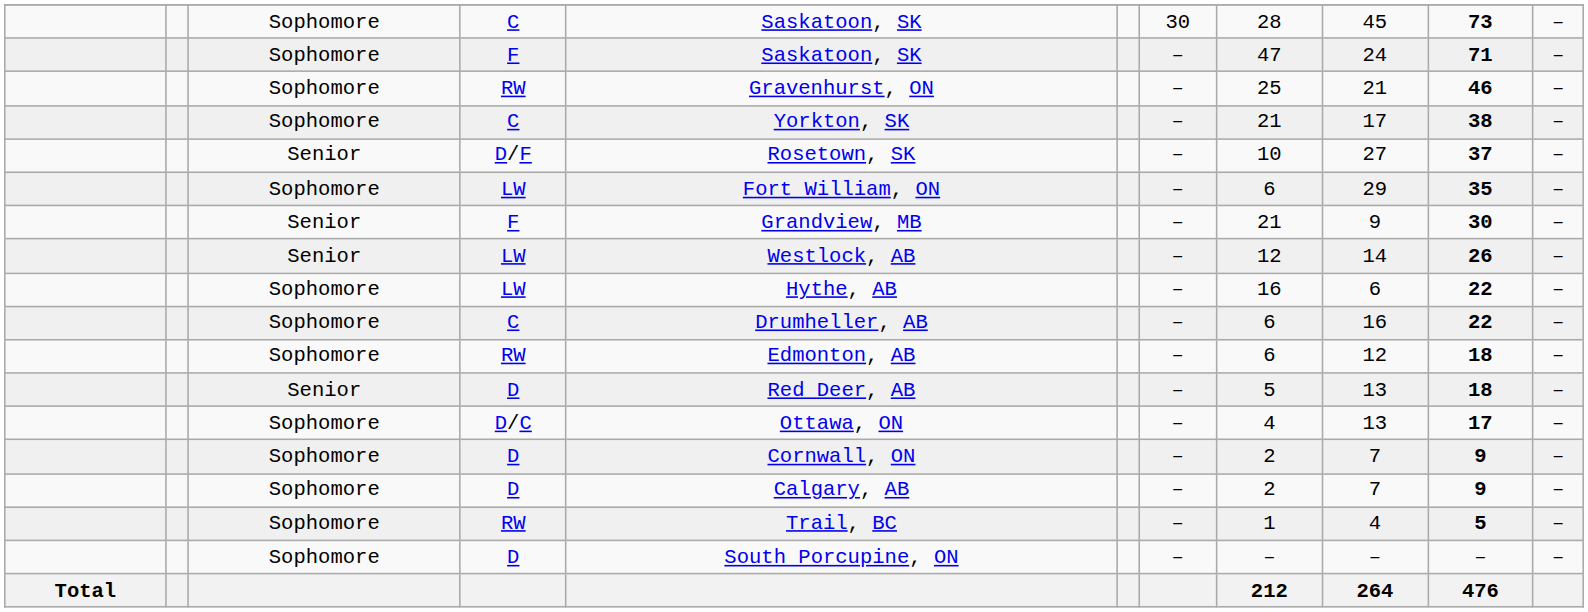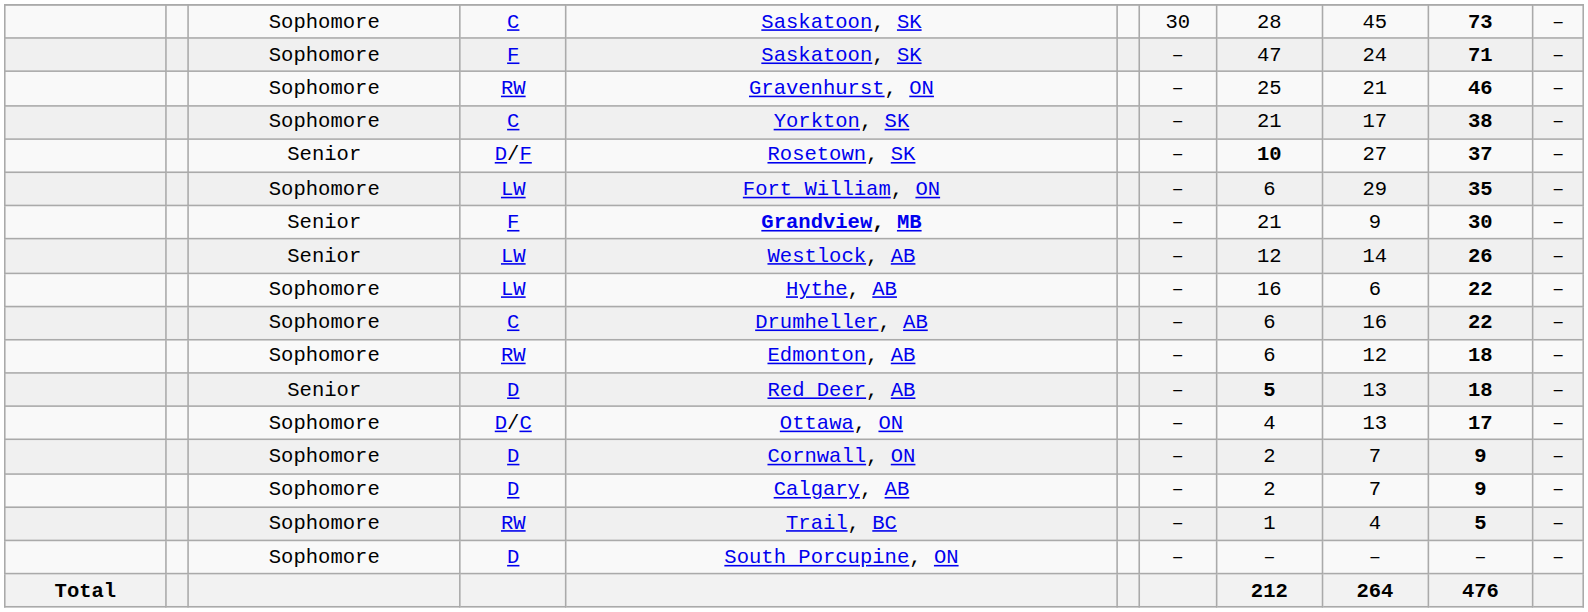D/F | column 8: normal -> bold
Senior / F | column 5: normal -> bold
Senior / D | column 8: normal -> bold
